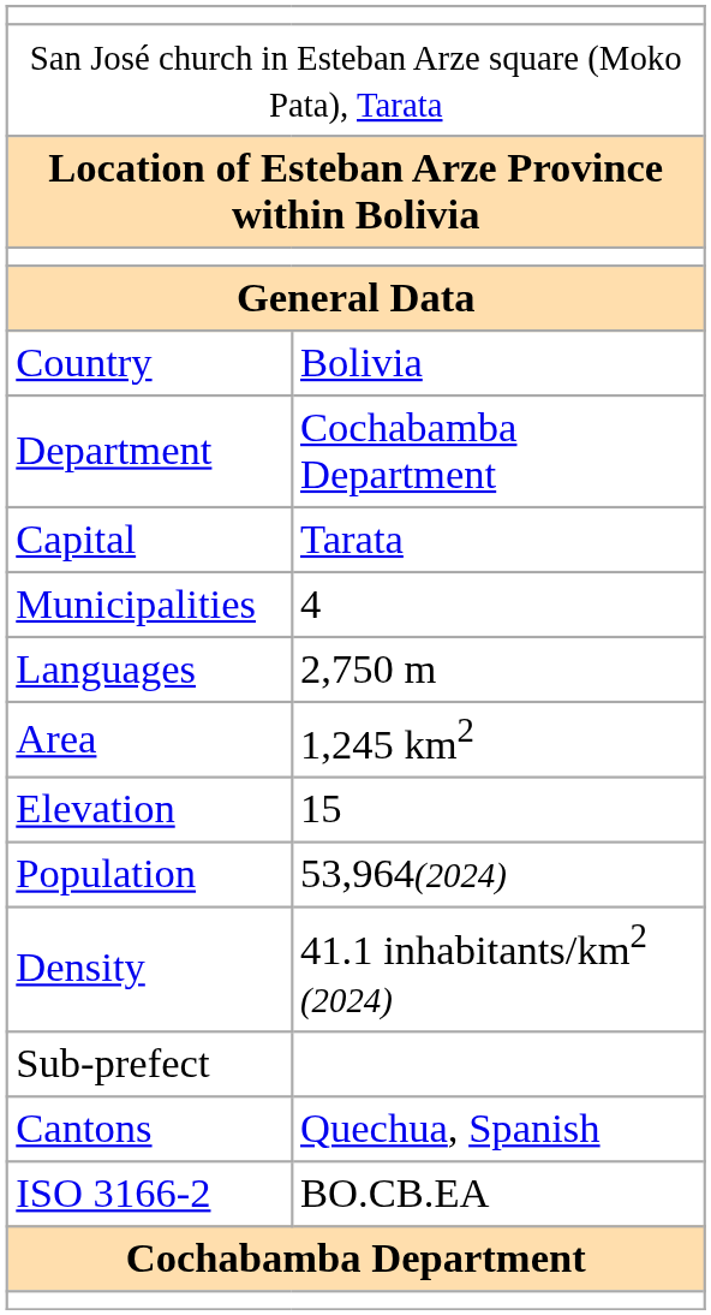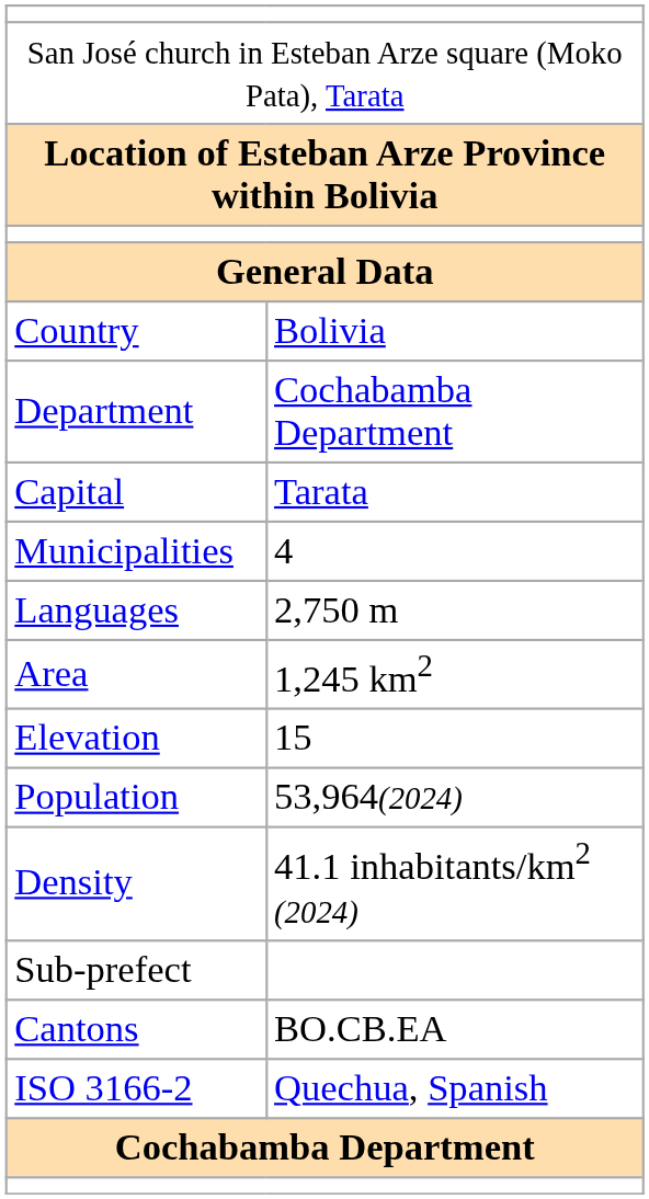row 16 | column 2: Quechua, Spanish -> BO.CB.EA
row 17 | column 2: BO.CB.EA -> Quechua, Spanish
